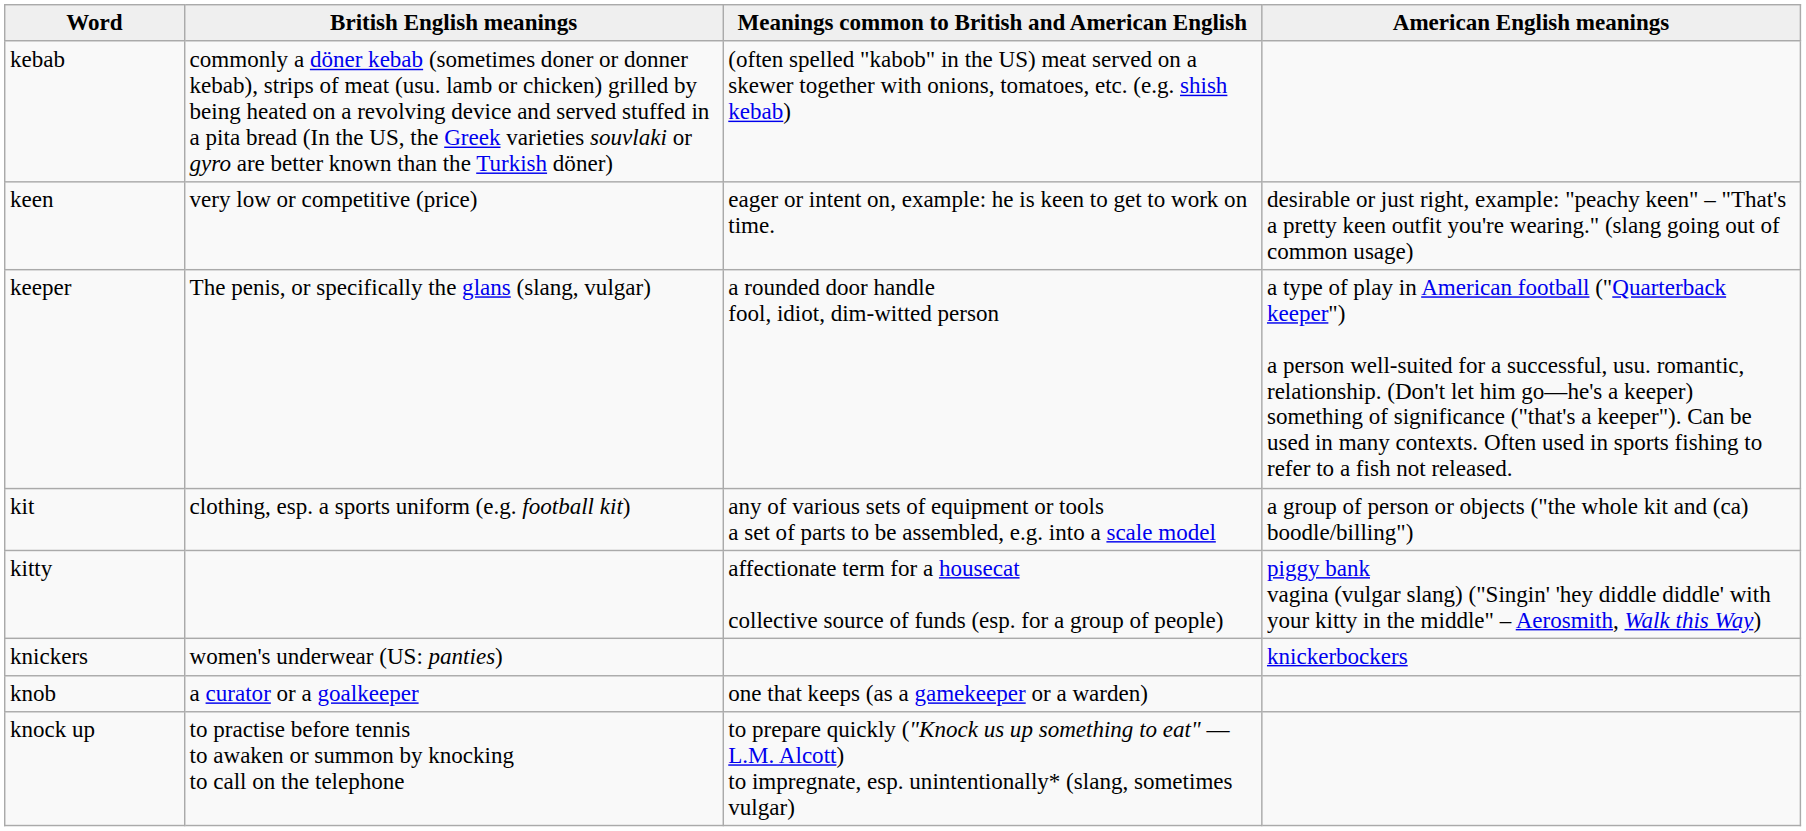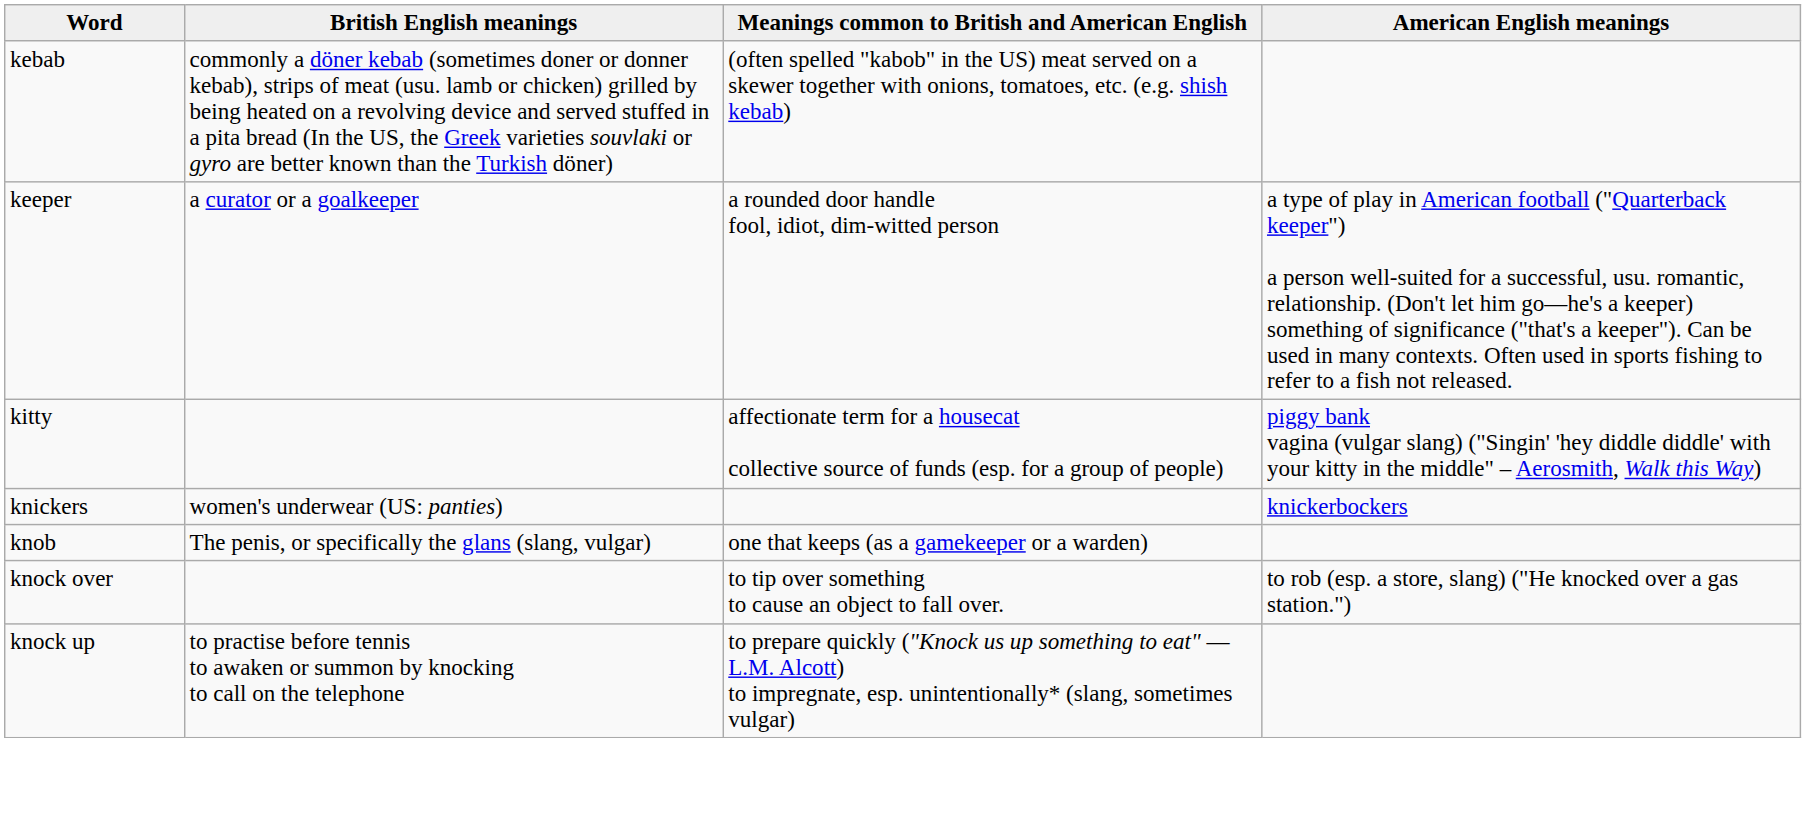- row: keen | very low or competitive (price) | eager or intent on, example: he is keen to get to work on time. | desirable or just right, example: "peachy keen" – "That's a pretty keen outfit you're wearing." (slang going out of common usage)
keeper | British English meanings: The penis, or specifically the glans (slang, vulgar) -> a curator or a goalkeeper
- row: kit | clothing, esp. a sports uniform (e.g. football kit) | any of various sets of equipment or tools a set of parts to be assembled, e.g. into a scale model | a group of person or objects ("the whole kit and (ca) boodle/billing")
knob | British English meanings: a curator or a goalkeeper -> The penis, or specifically the glans (slang, vulgar)
+ row: knock over | to tip over something to cause an object to fall over. | to rob (esp. a store, slang) ("He knocked over a gas station.")
